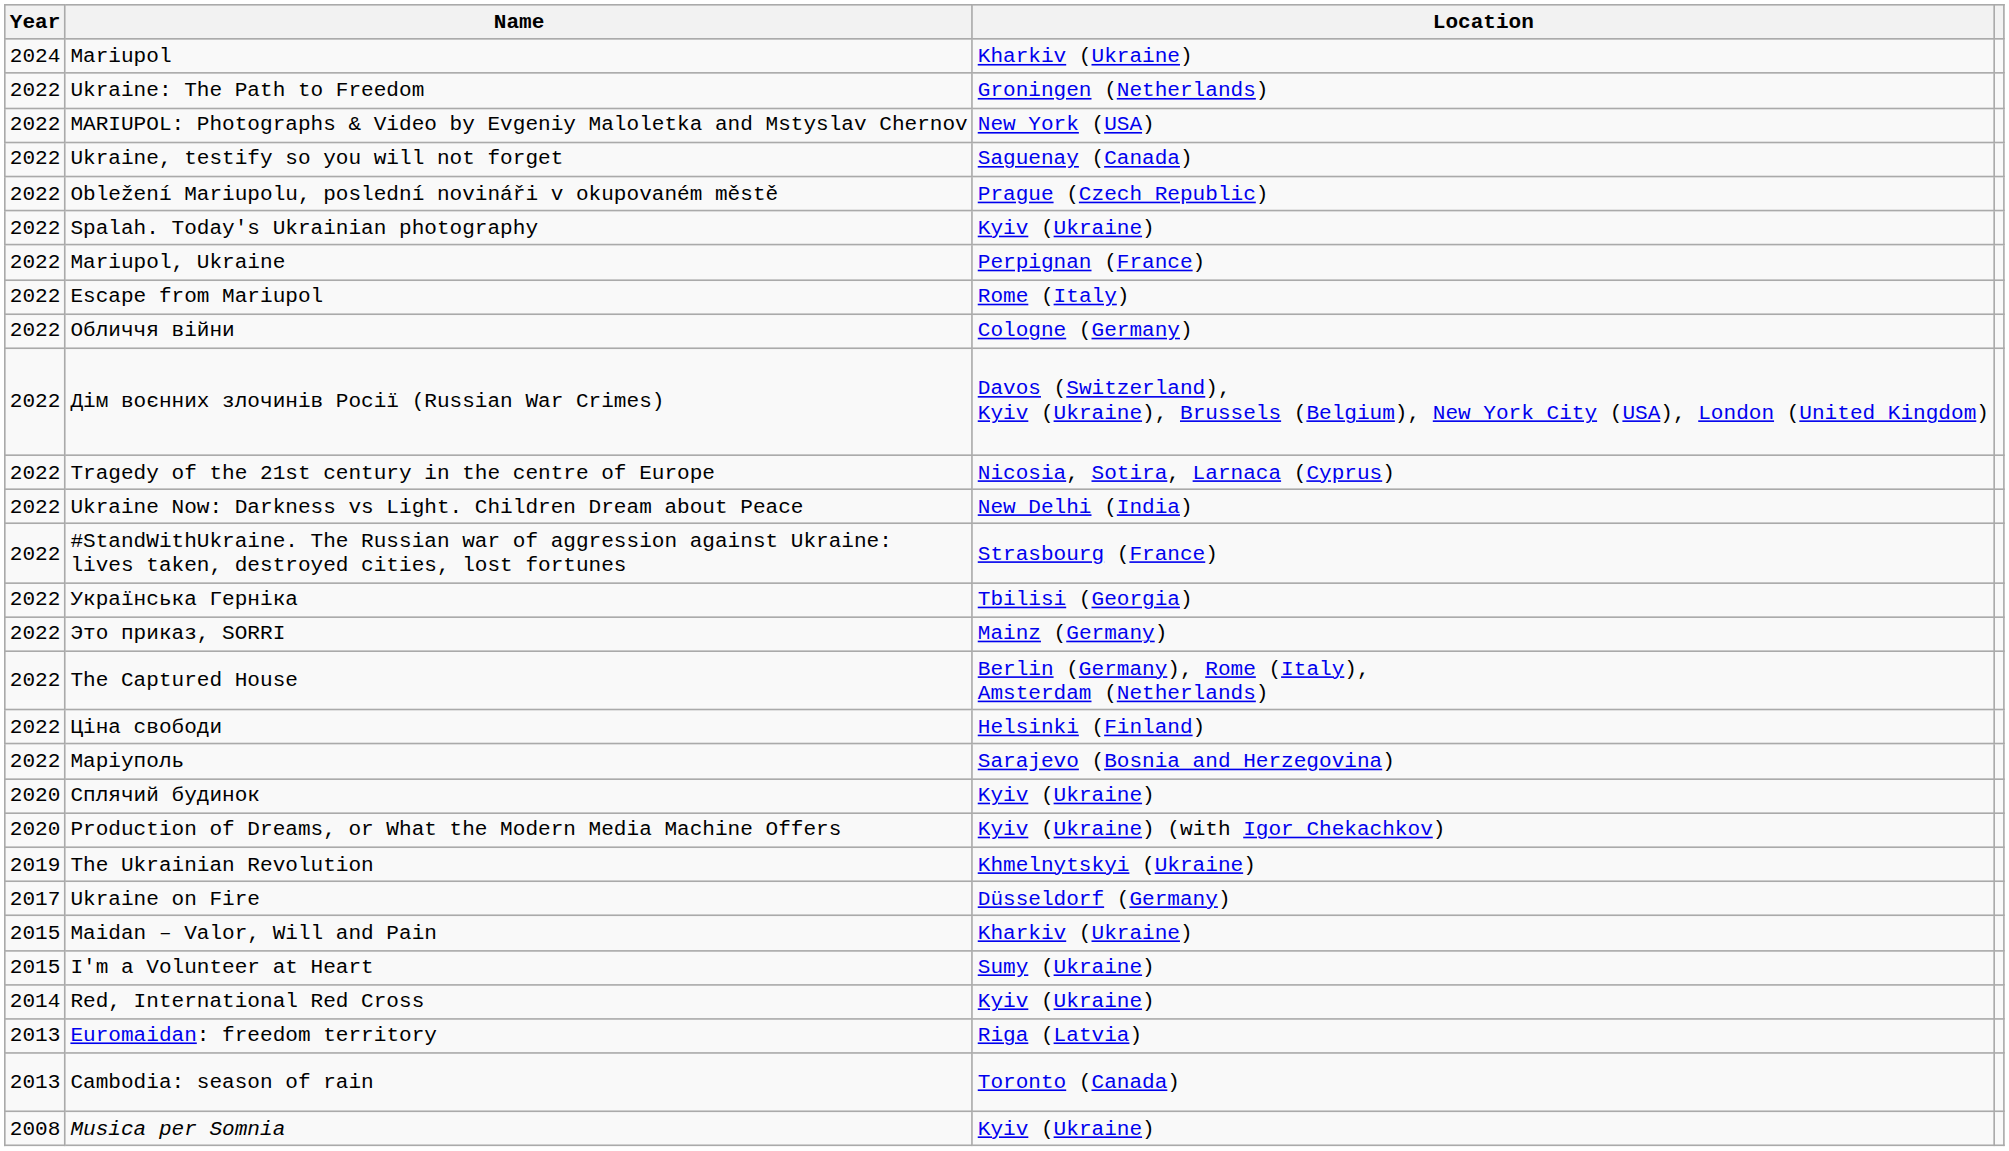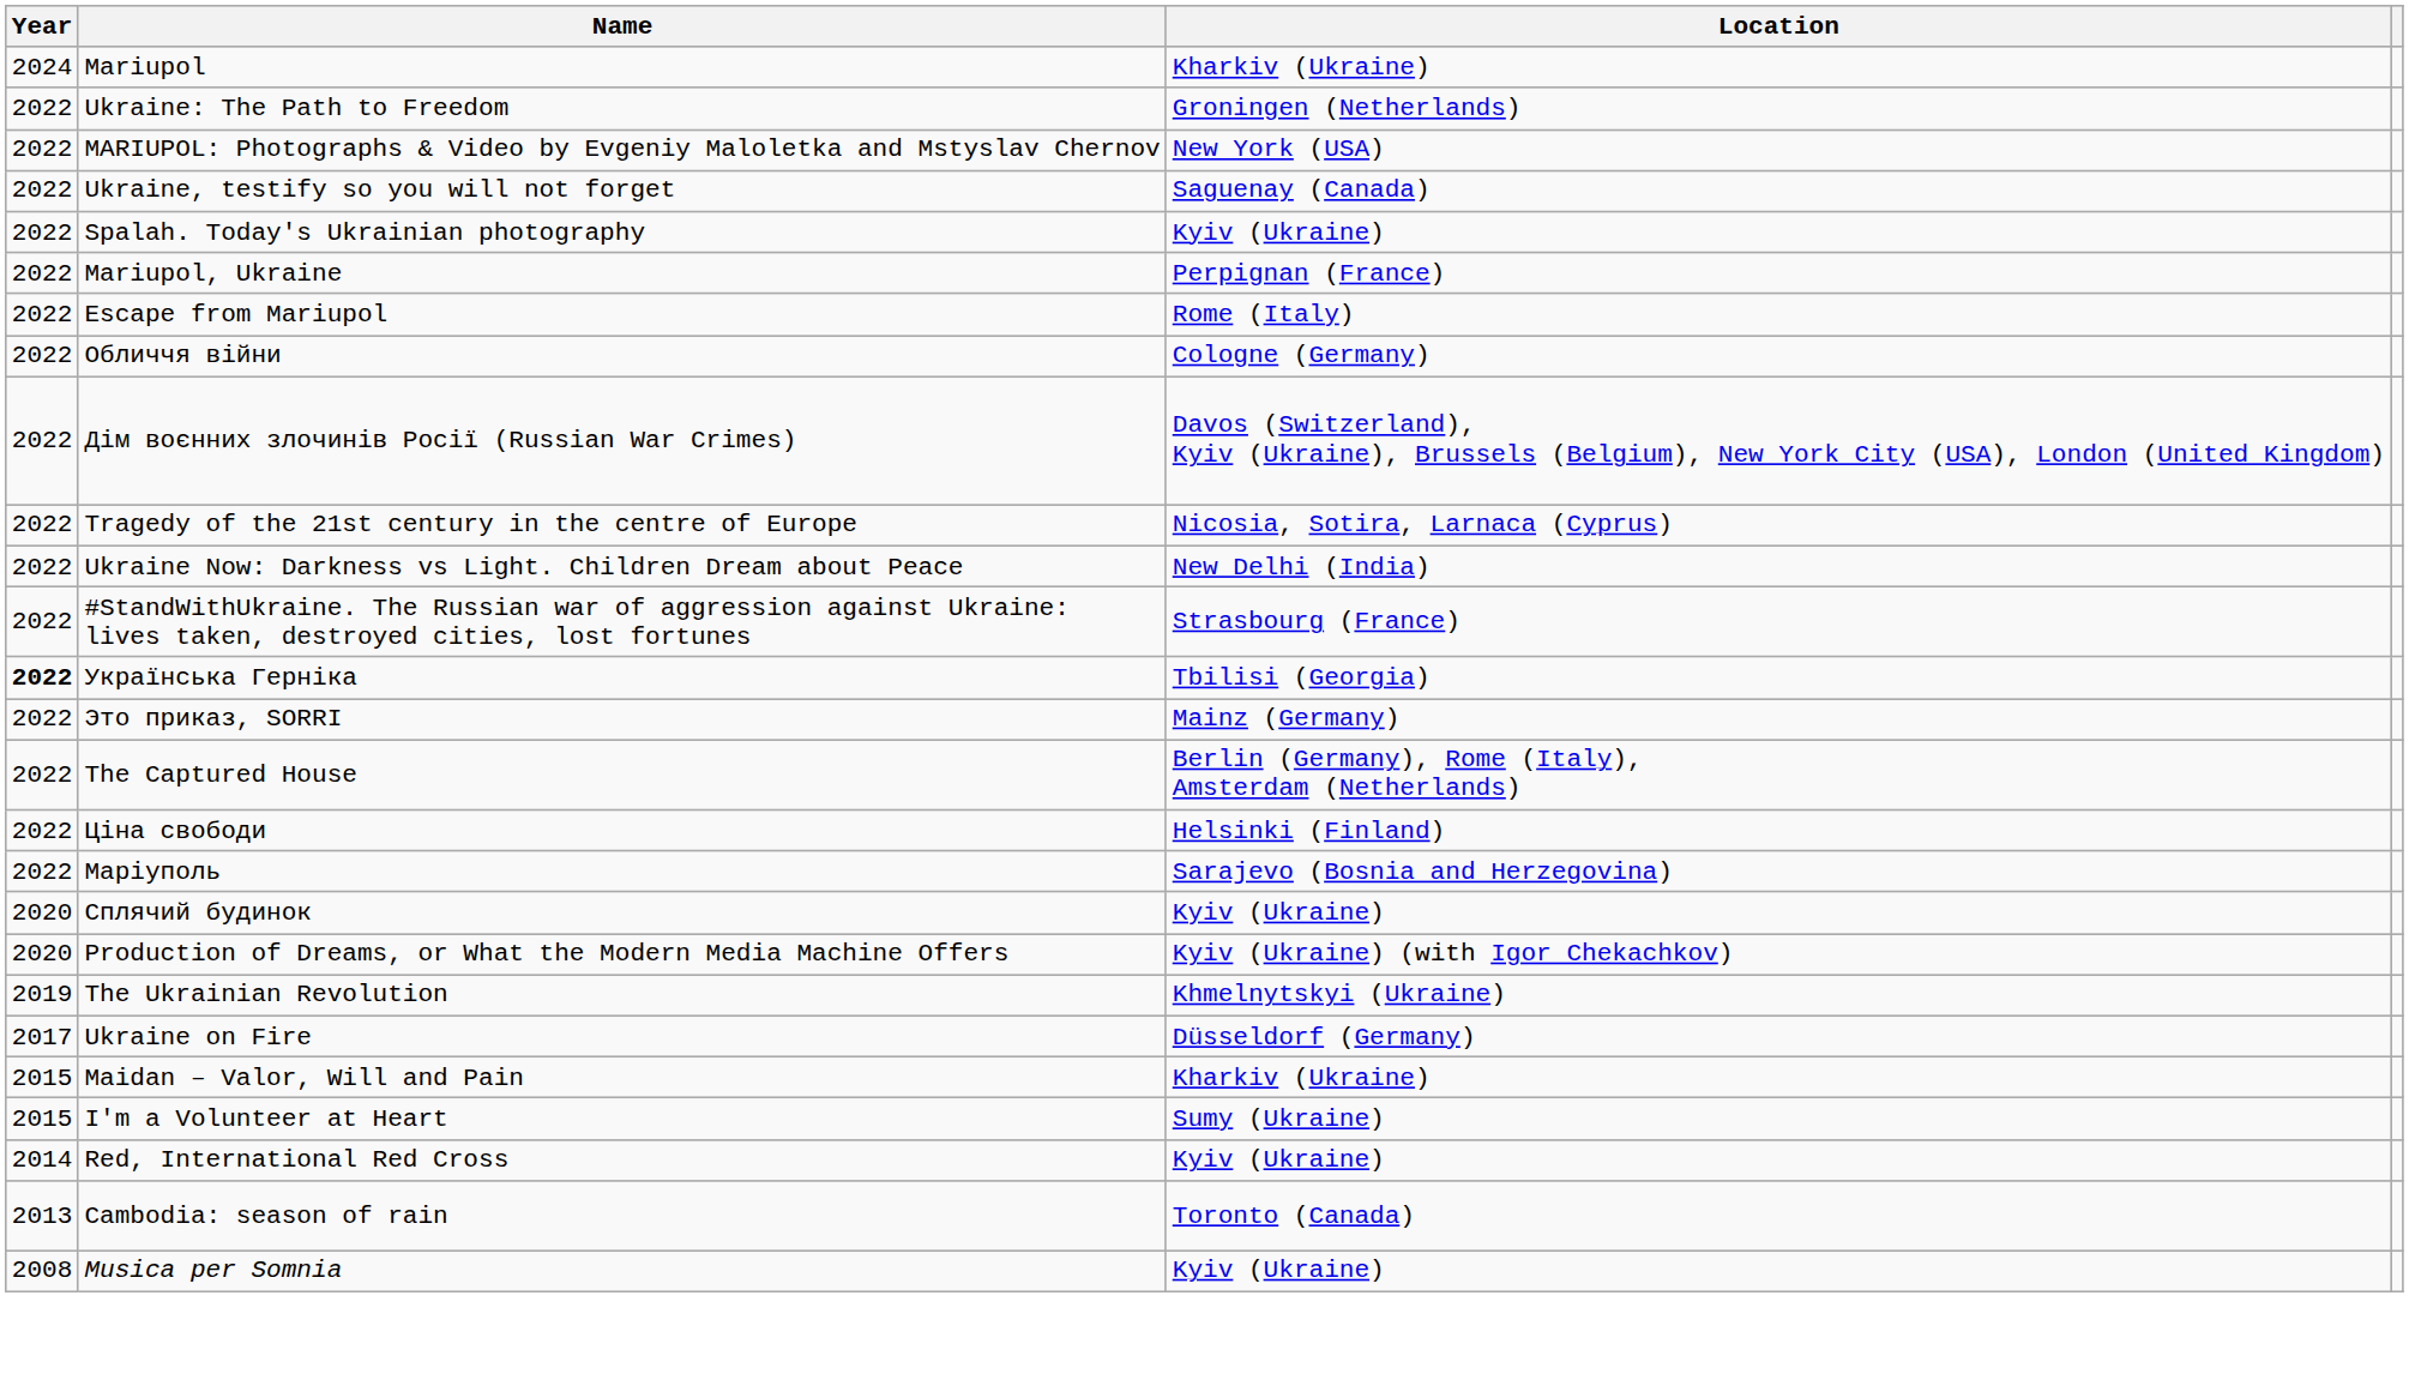- row: 2022 | Obležení Mariupolu, poslední novináři v okupovaném městě | Prague (Czech Republic)
Українська Герніка | Year: normal -> bold
- row: 2013 | Euromaidan: freedom territory | Riga (Latvia)
